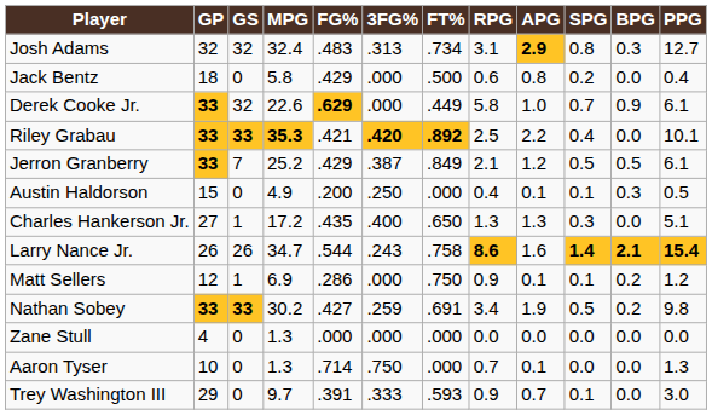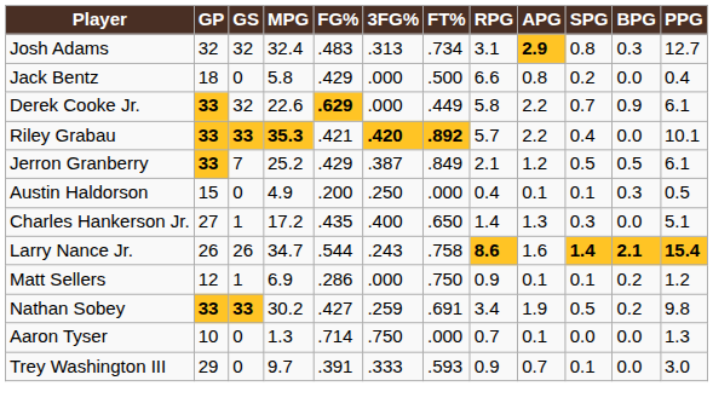Jack Bentz | RPG: 0.6 -> 6.6
Derek Cooke Jr. | APG: 1.0 -> 2.2
Riley Grabau | RPG: 2.5 -> 5.7
Charles Hankerson Jr. | RPG: 1.3 -> 1.4
- row: Zane Stull | 4 | 0 | 1.3 | .000 | .000 | .000 | 0.0 | 0.0 | 0.0 | 0.0 | 0.0
